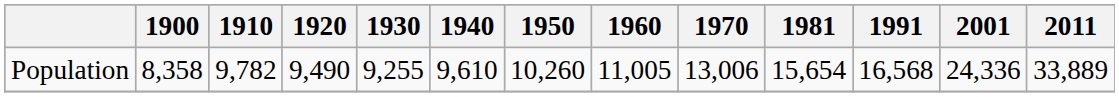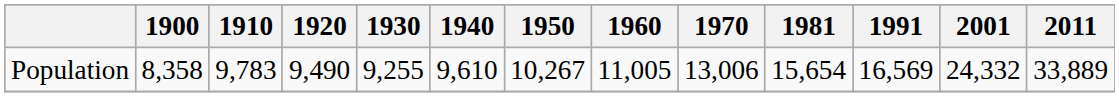Population | 1910: 9,782 -> 9,783
Population | 1950: 10,260 -> 10,267
Population | 1991: 16,568 -> 16,569
Population | 2001: 24,336 -> 24,332
